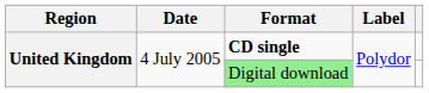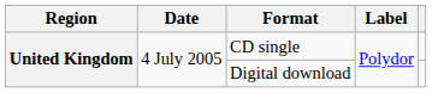CD single | Format: bold -> normal
Digital download | Format: lightgreen background -> no background
